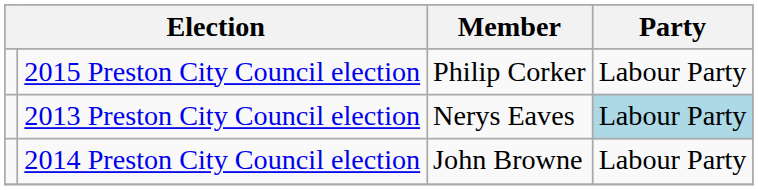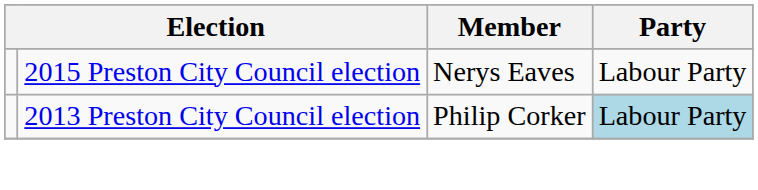2015 Preston City Council election | Member: Philip Corker -> Nerys Eaves
2013 Preston City Council election | Member: Nerys Eaves -> Philip Corker
- row: 2014 Preston City Council election | John Browne | Labour Party
